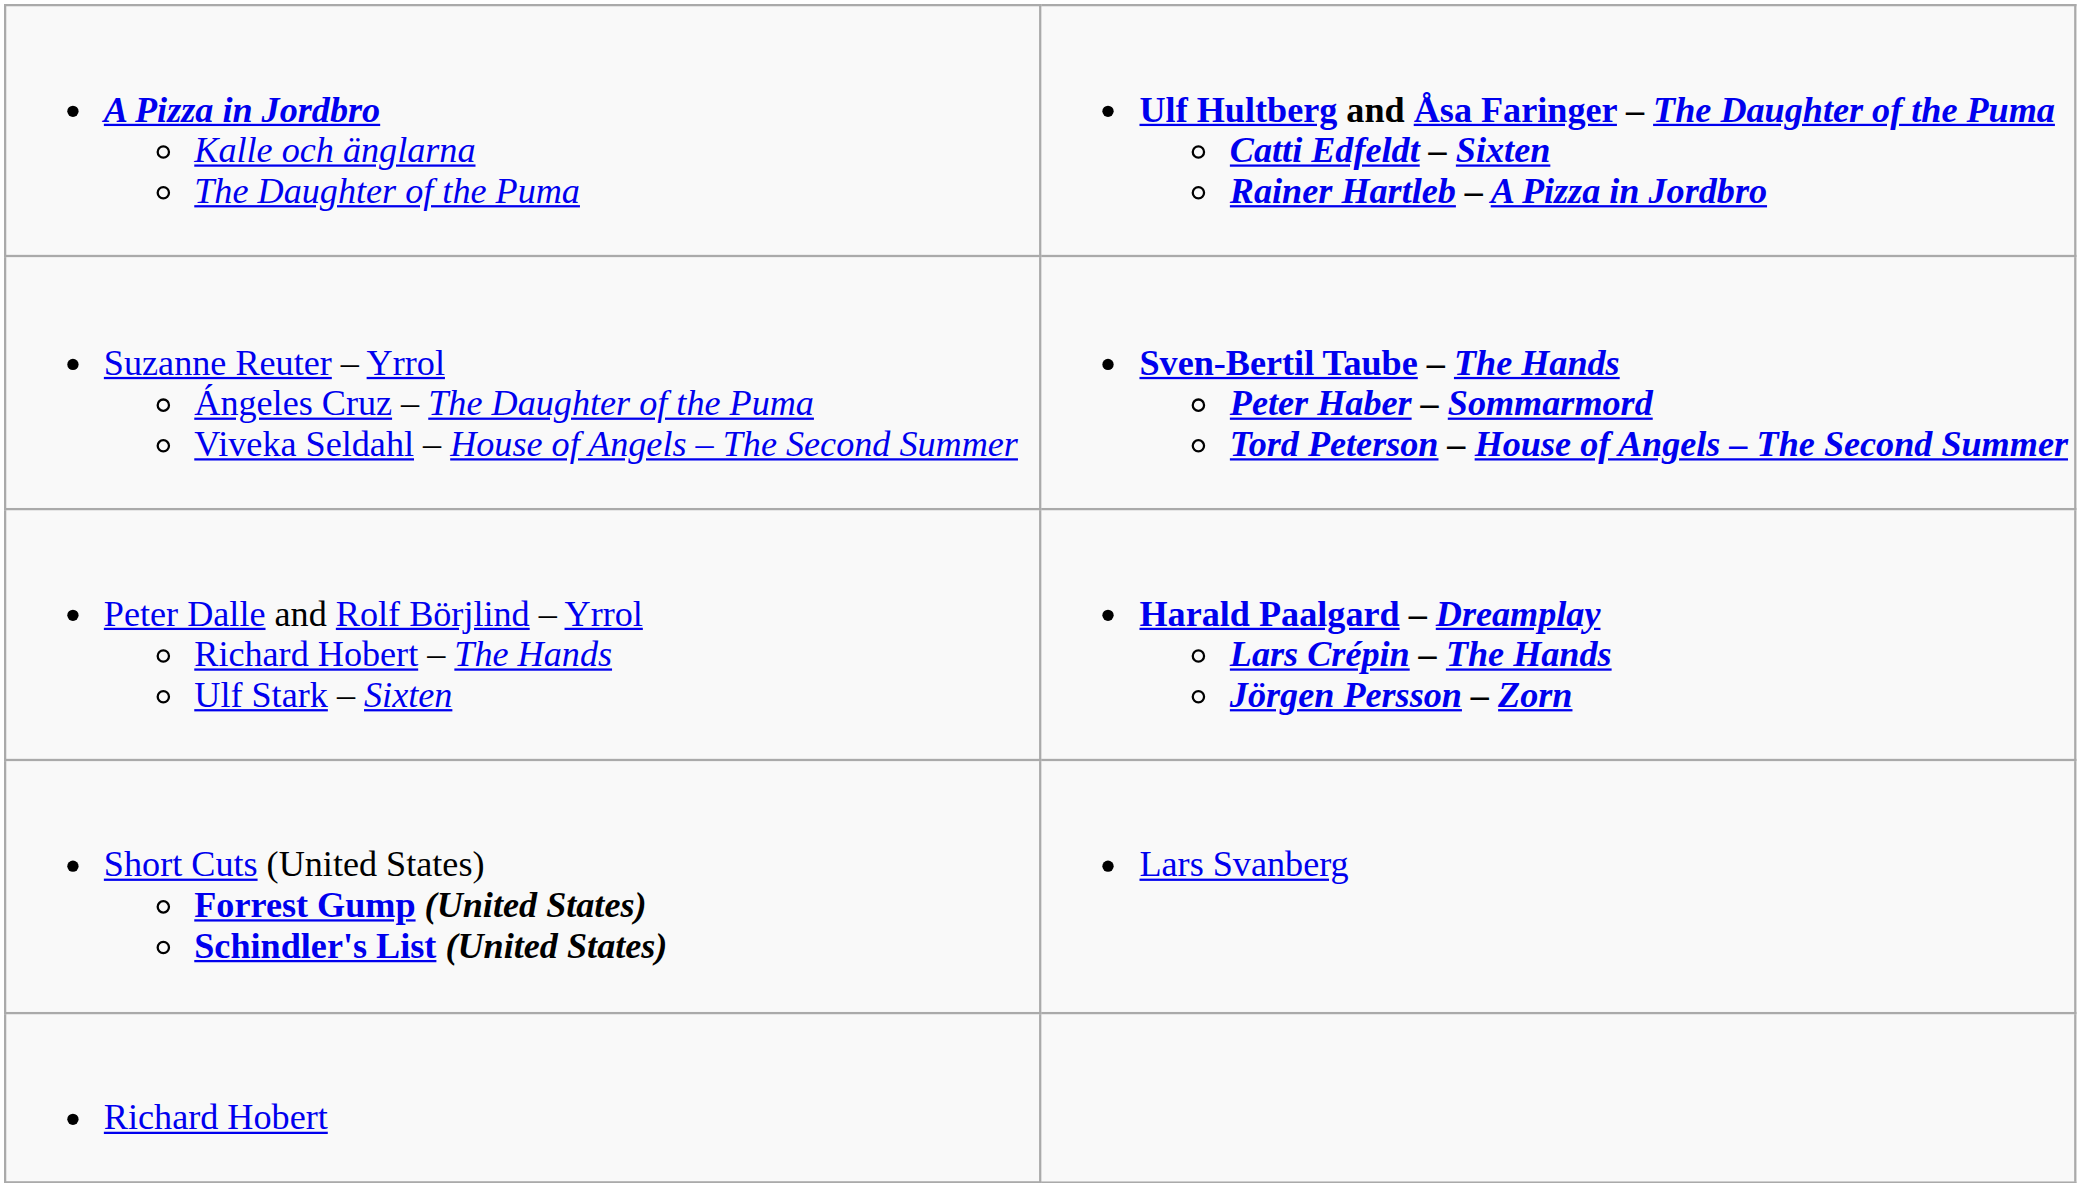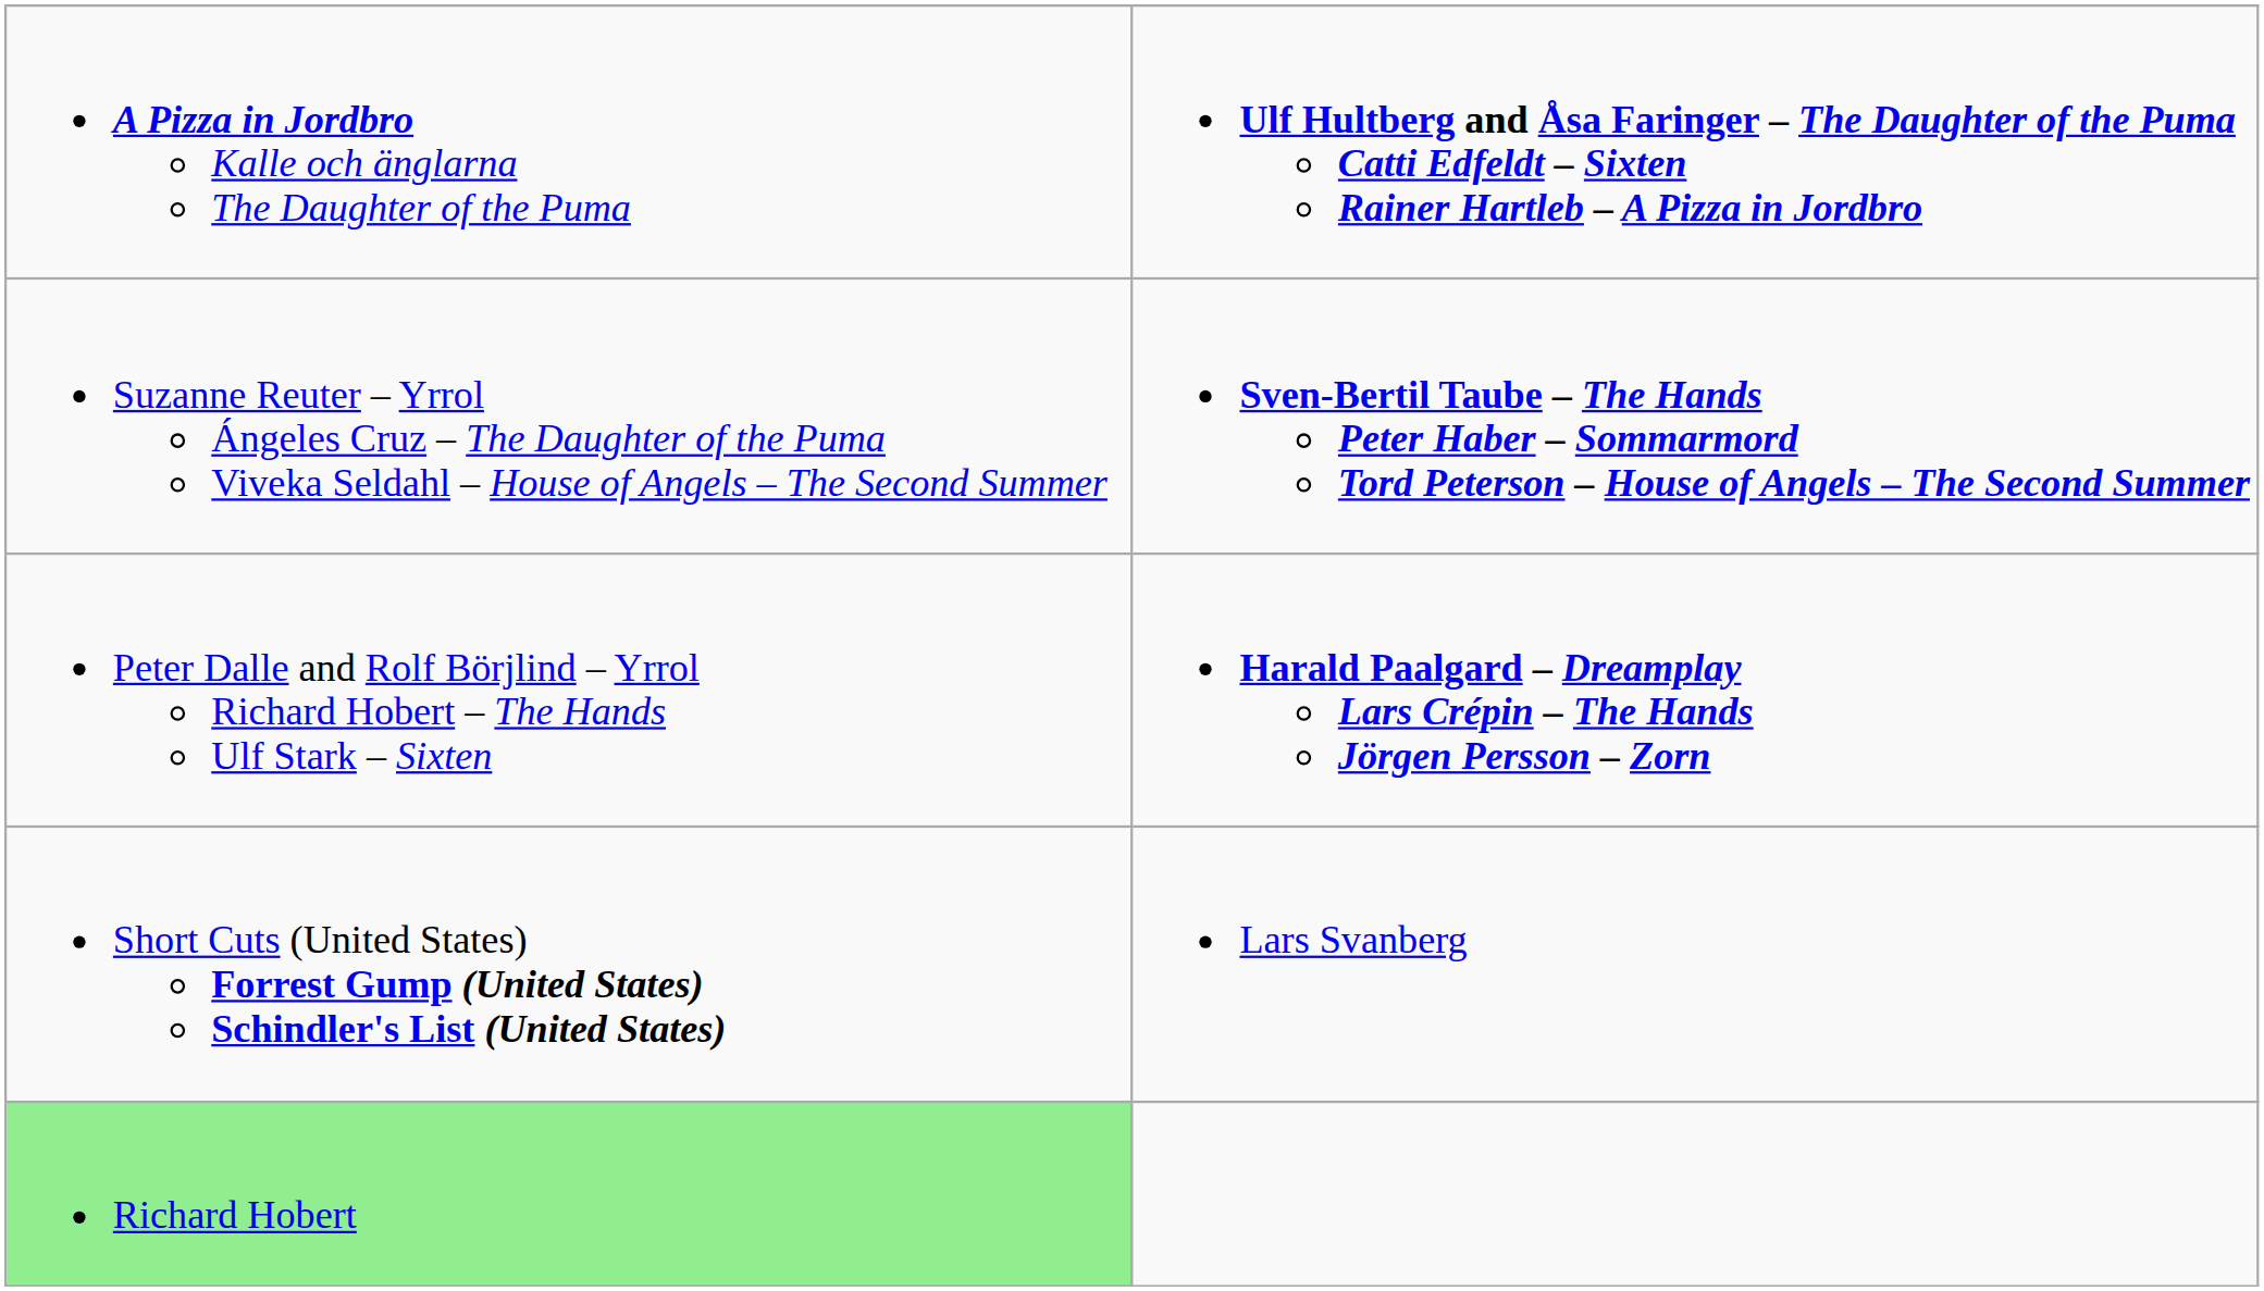Richard Hobert | column 1: no background -> lightgreen background
